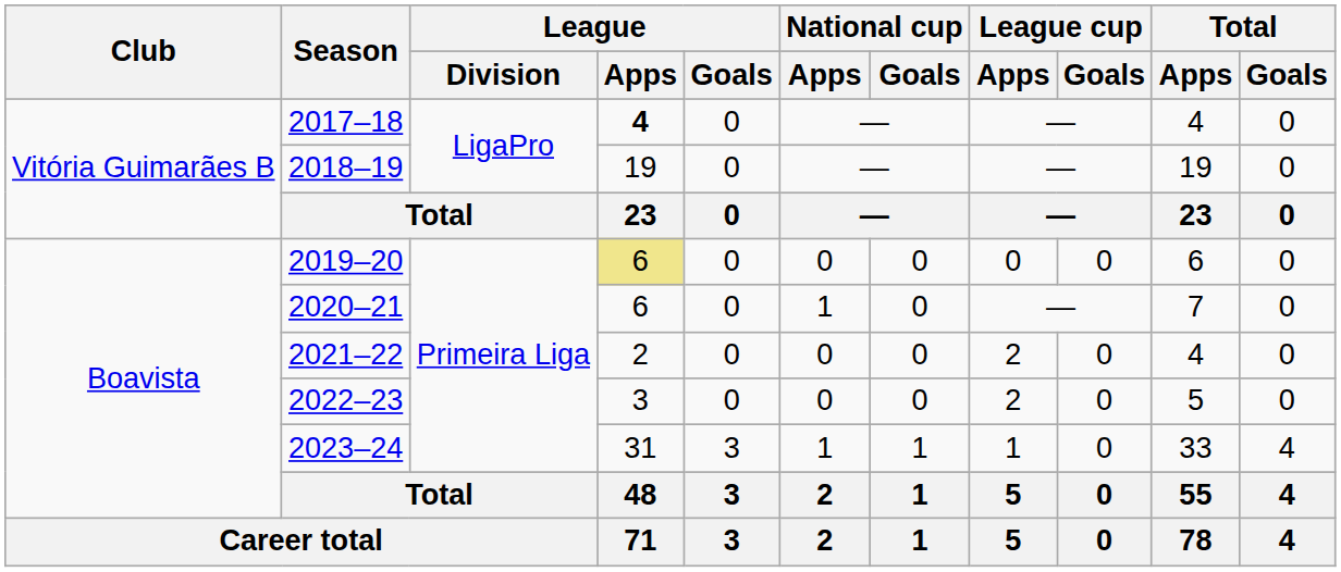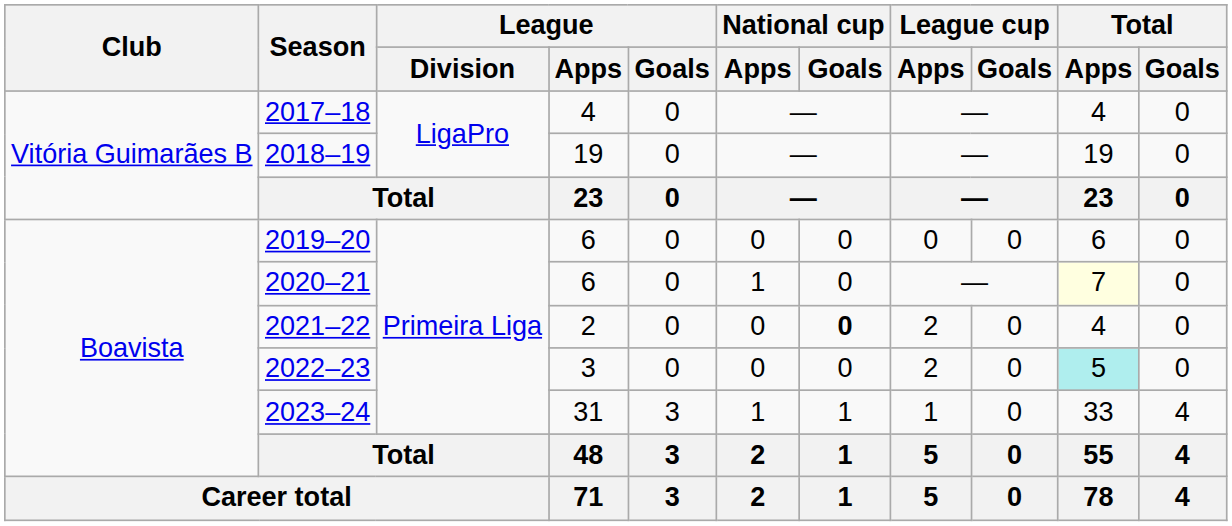2017–18 | League / Apps: bold -> normal
2019–20 | League / Apps: khaki background -> no background
2020–21 | Total / Apps: no background -> lightyellow background
2021–22 | National cup / Goals: normal -> bold
2022–23 | Total / Apps: no background -> paleturquoise background
